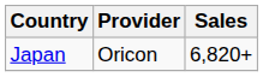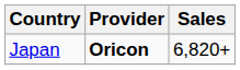Japan | Provider: normal -> bold
